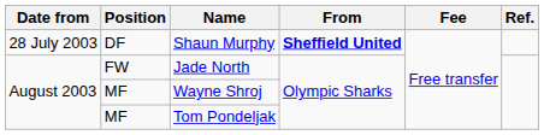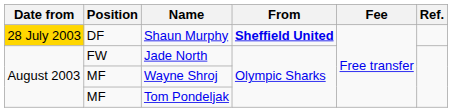Shaun Murphy | Date from: no background -> gold background
